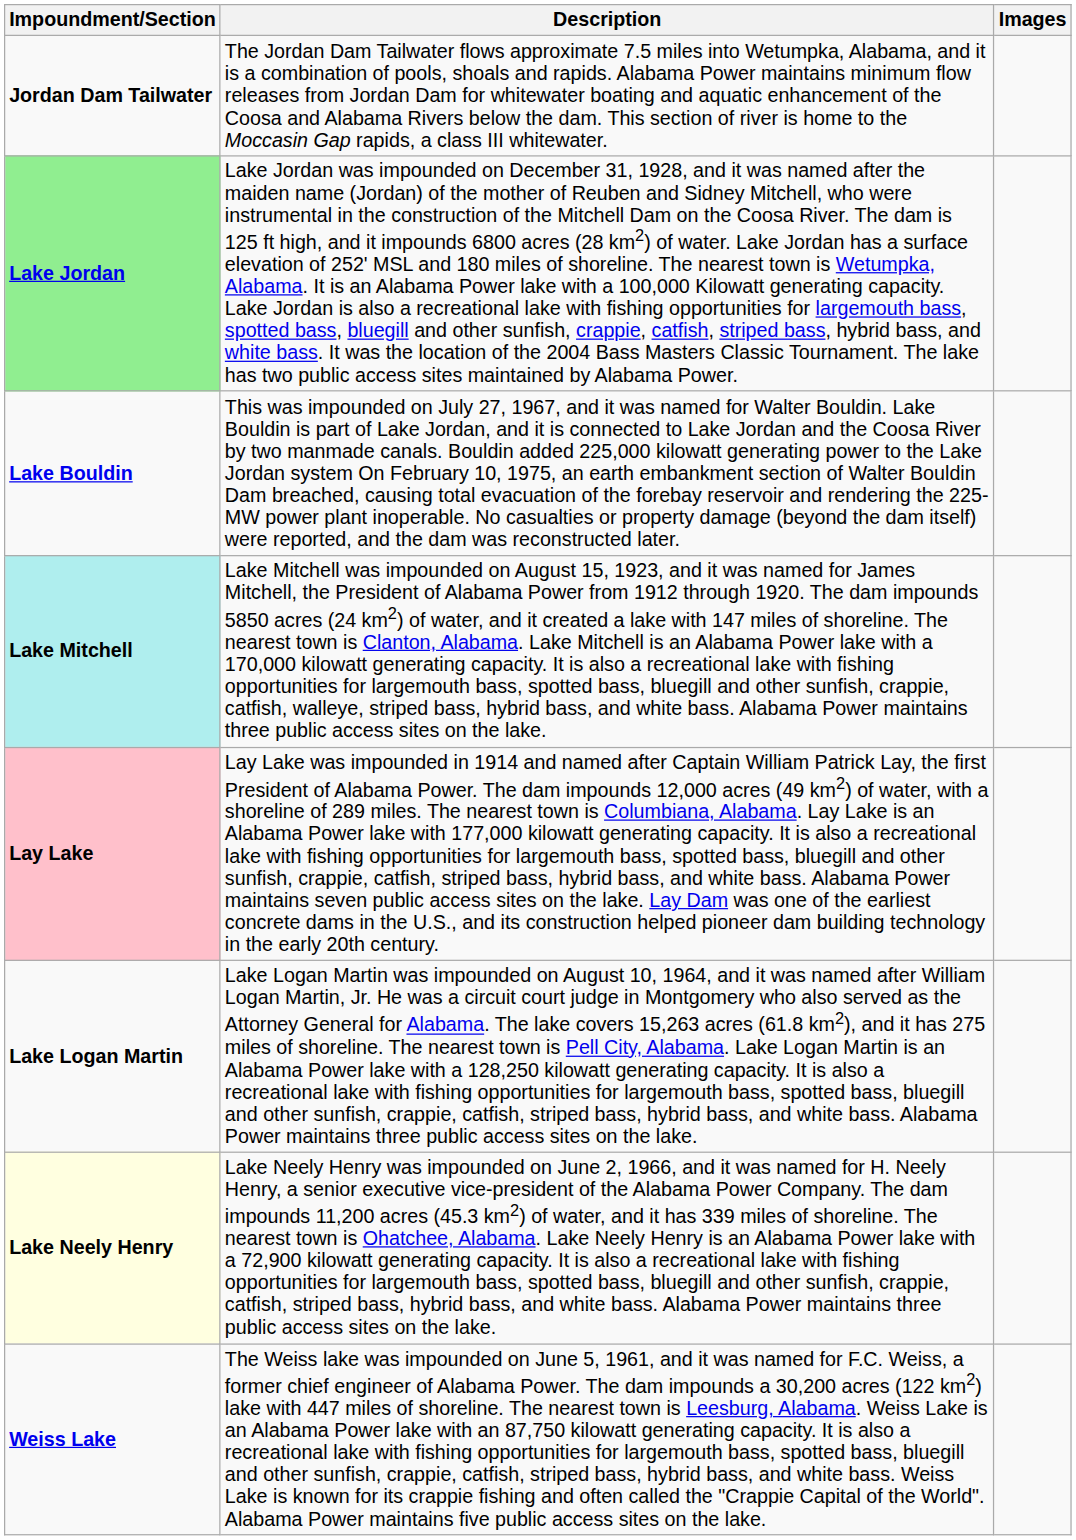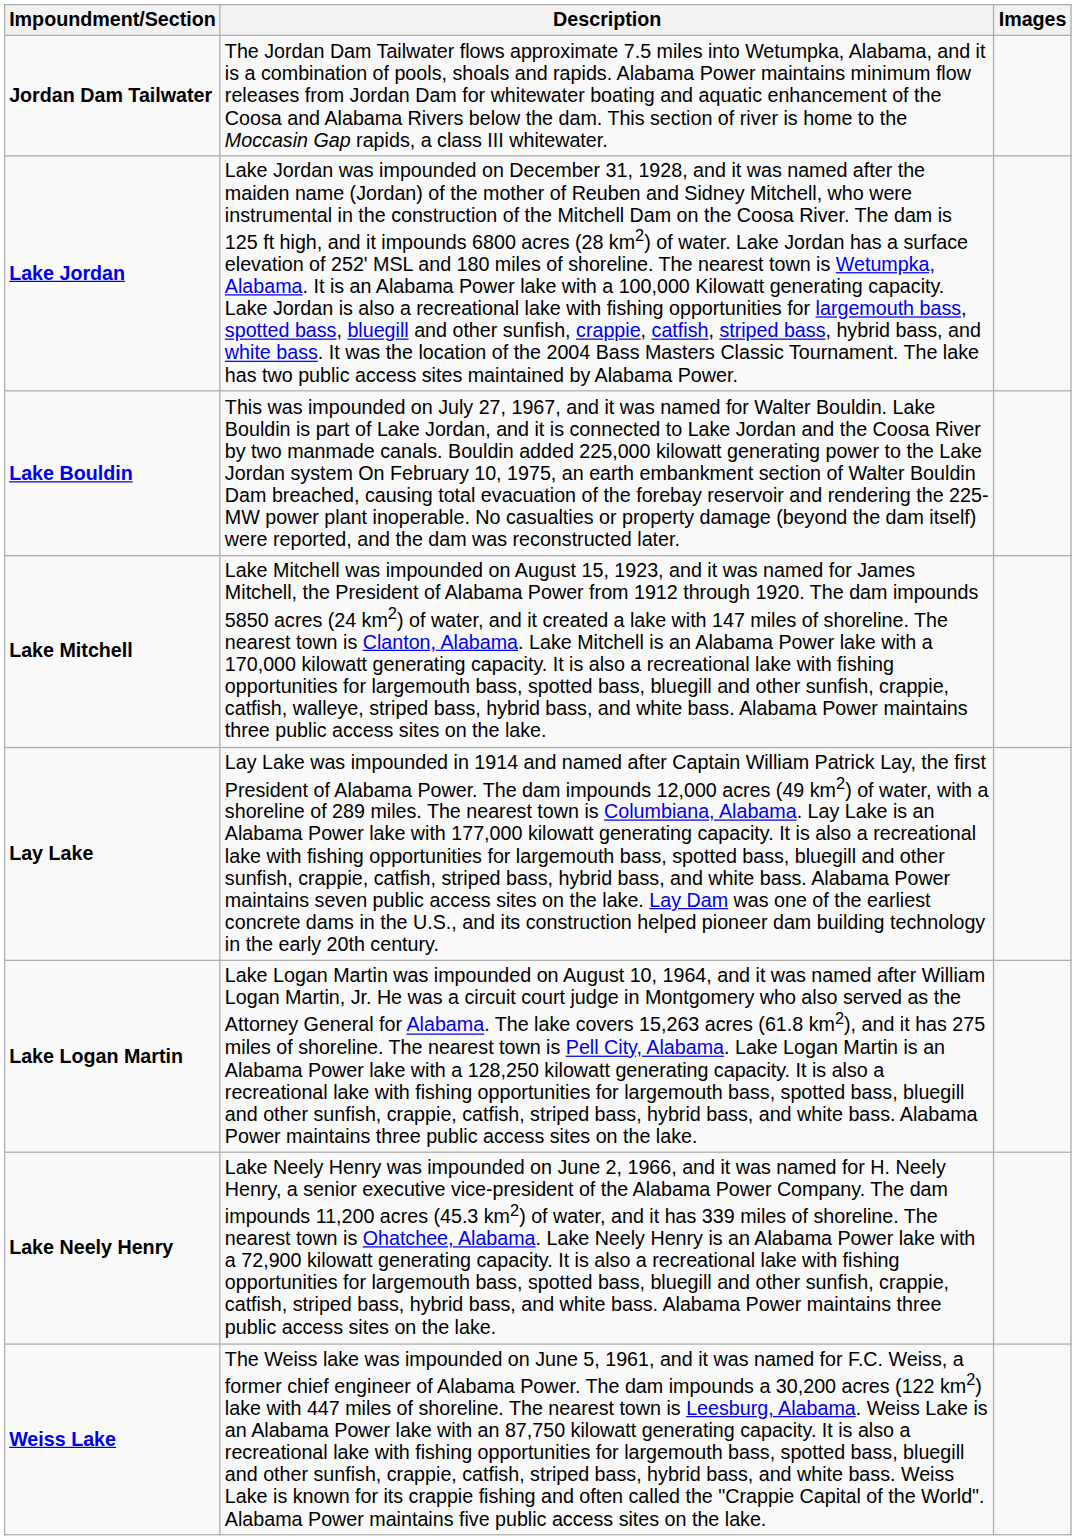Lake Jordan | Impoundment/Section: lightgreen background -> no background
Lake Mitchell | Impoundment/Section: paleturquoise background -> no background
Lay Lake | Impoundment/Section: pink background -> no background
Lake Neely Henry | Impoundment/Section: lightyellow background -> no background
